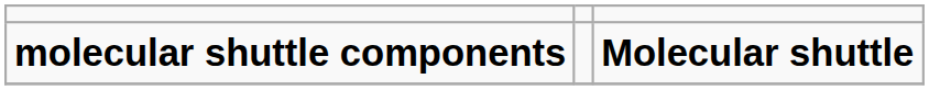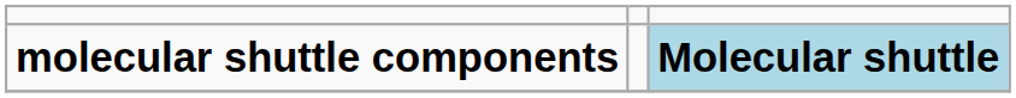molecular shuttle components | column 3: no background -> lightblue background
